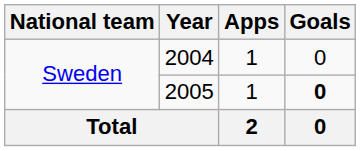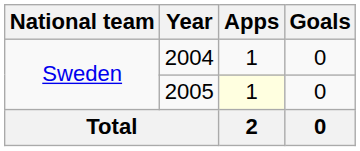2005 | Apps: no background -> lightyellow background
2005 | Goals: bold -> normal
